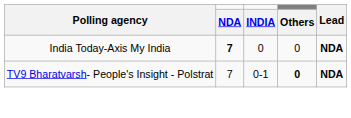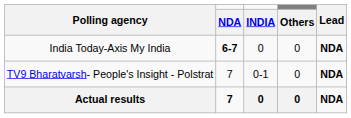India Today-Axis My India | NDA: 7 -> 6-7
TV9 Bharatvarsh- People's Insight - Polstrat | Others: bold -> normal
+ row: Actual results | 7 | 0 | 0 | NDA
